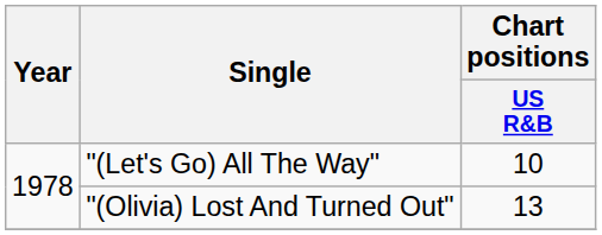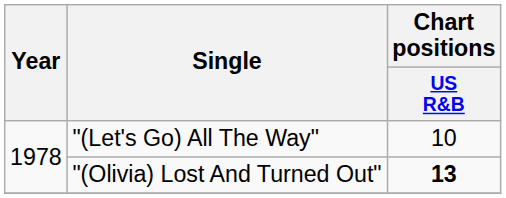"(Olivia) Lost And Turned Out" | Chart positions / US R&B: normal -> bold
